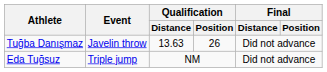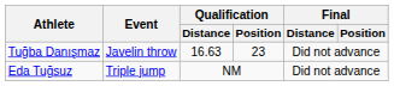Tuğba Danışmaz | Qualification / Distance: 13.63 -> 16.63
Tuğba Danışmaz | Qualification / Position: 26 -> 23
